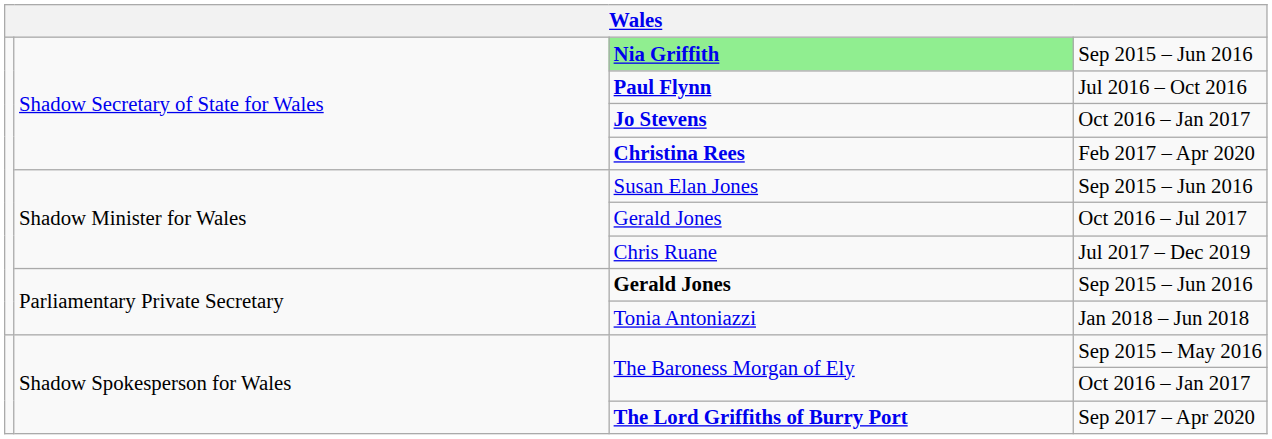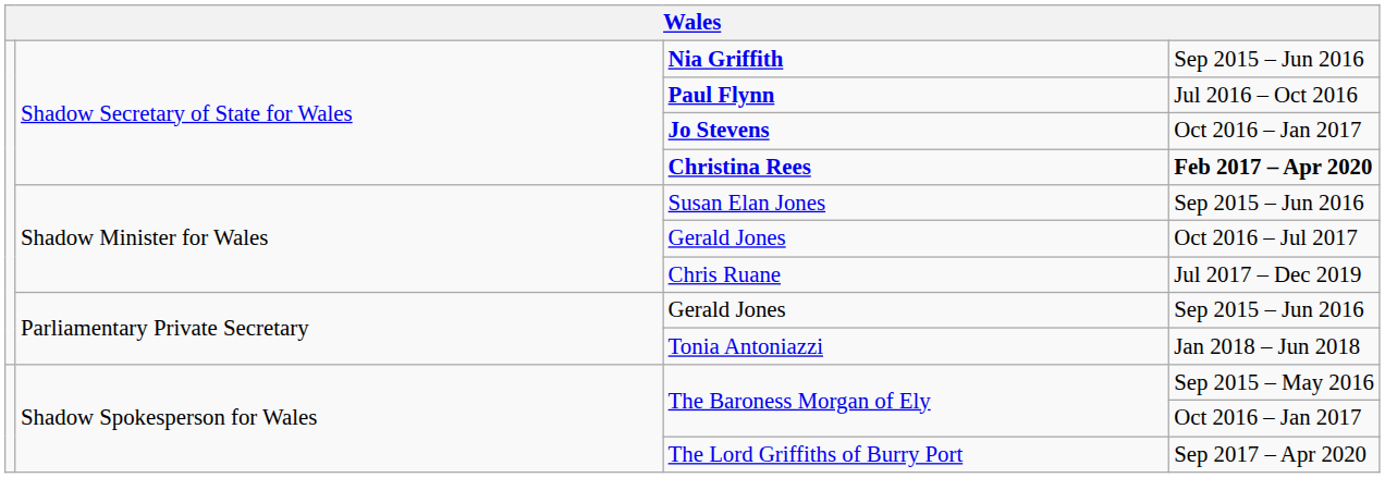Nia Griffith | column 3: lightgreen background -> no background
Christina Rees | column 4: normal -> bold
Gerald Jones / Sep 2015 – Jun 2016 | column 3: bold -> normal
The Lord Griffiths of Burry Port | column 3: bold -> normal
